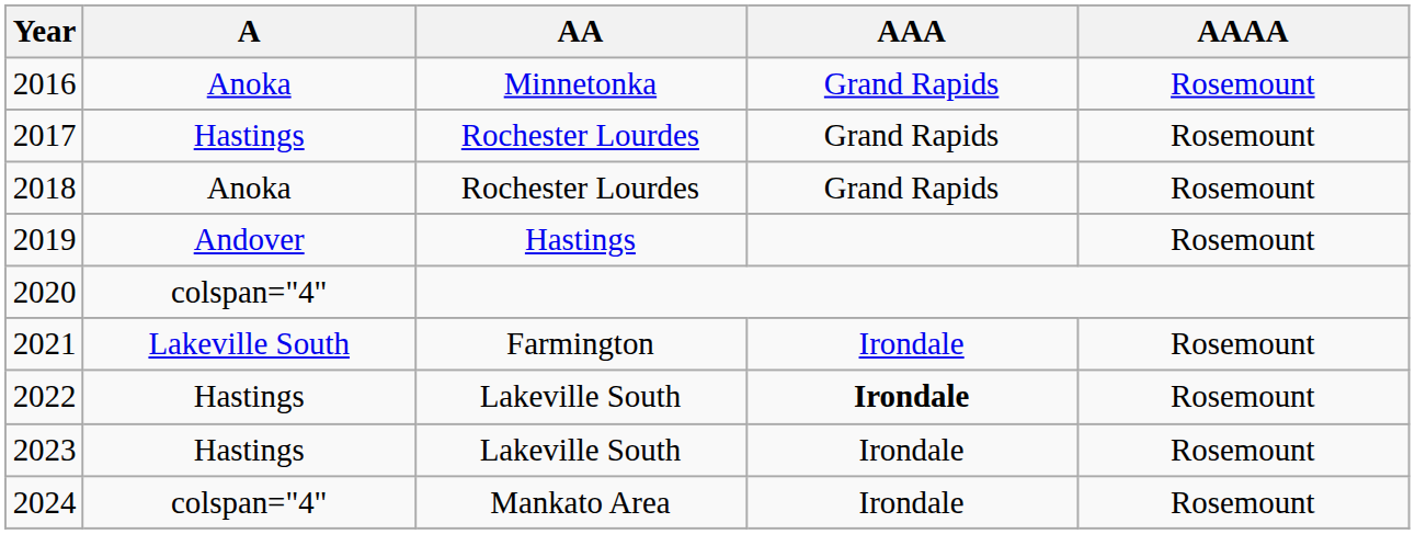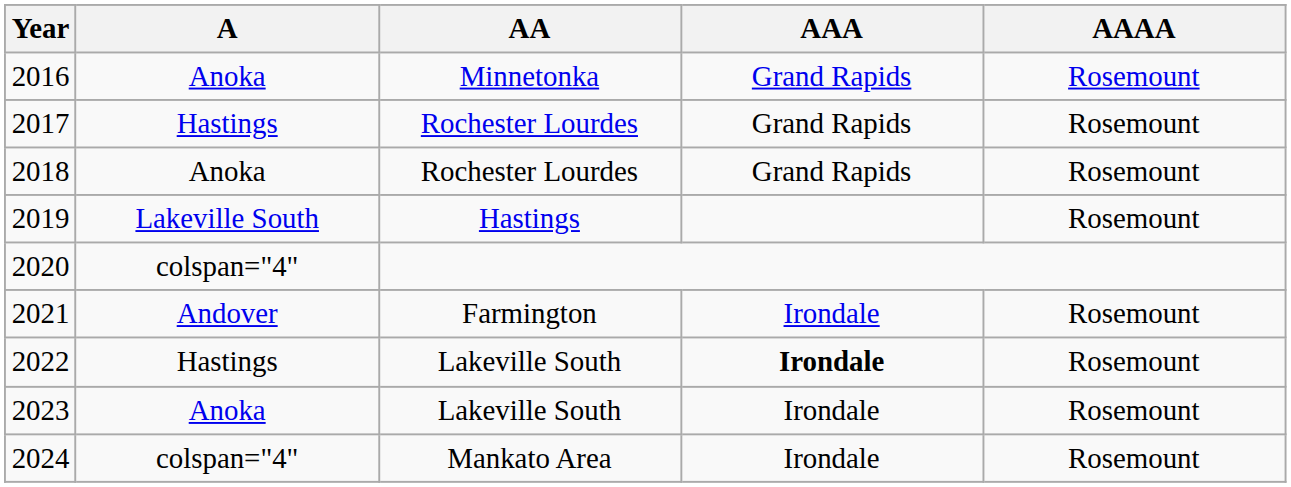2019 | A: Andover -> Lakeville South
2021 | A: Lakeville South -> Andover
2023 | A: Hastings -> Anoka
